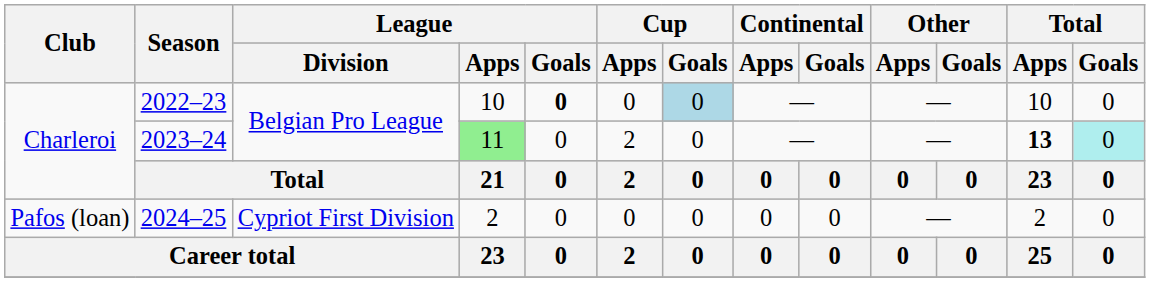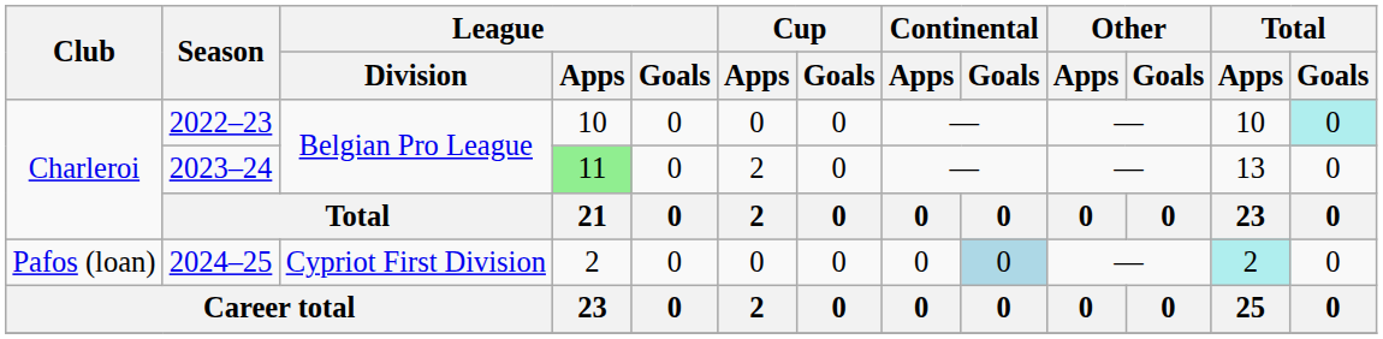2022–23 | League / Goals: bold -> normal
2022–23 | Cup / Goals: lightblue background -> no background
2022–23 | Total / Goals: no background -> paleturquoise background
2023–24 | Total / Apps: bold -> normal
2023–24 | Total / Goals: paleturquoise background -> no background
2024–25 | Continental / Goals: no background -> lightblue background
2024–25 | Total / Apps: no background -> paleturquoise background
